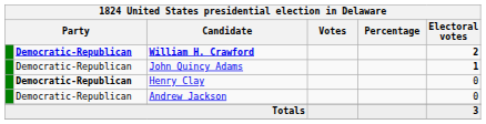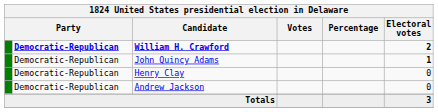Henry Clay | column 2: bold -> normal
